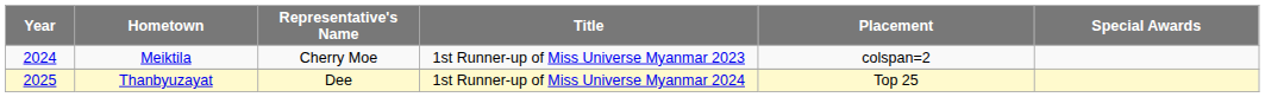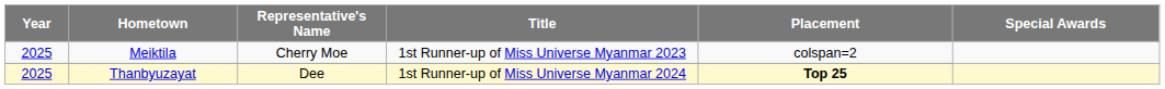Meiktila | Year: 2024 -> 2025
Thanbyuzayat | Placement: normal -> bold
